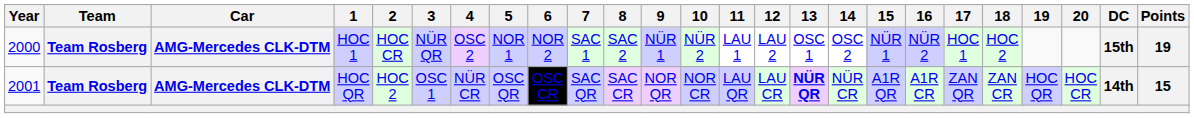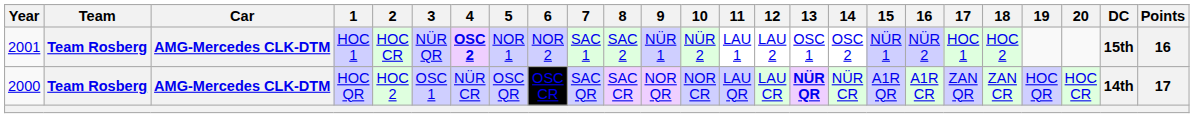row 2 | Year: 2000 -> 2001
row 2 | 4: normal -> bold
row 2 | Points: 19 -> 16
row 3 | Year: 2001 -> 2000
row 3 | Points: 15 -> 17
